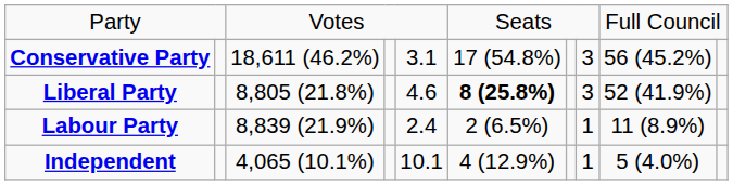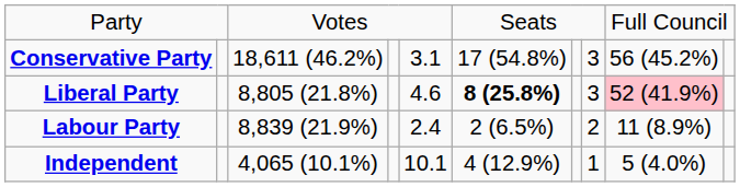Liberal Party | column 9: no background -> pink background
Labour Party | column 8: 1 -> 2
